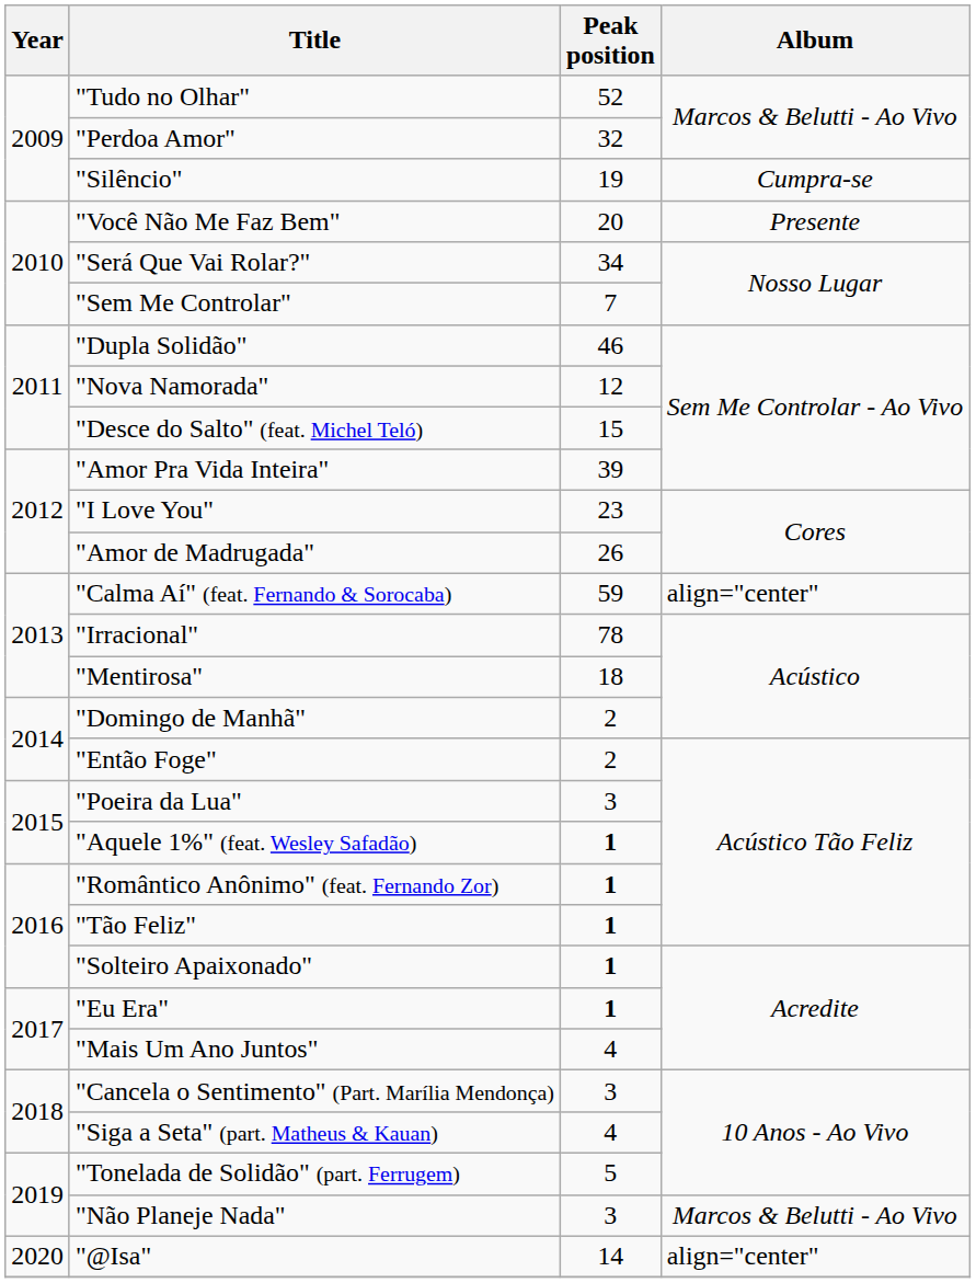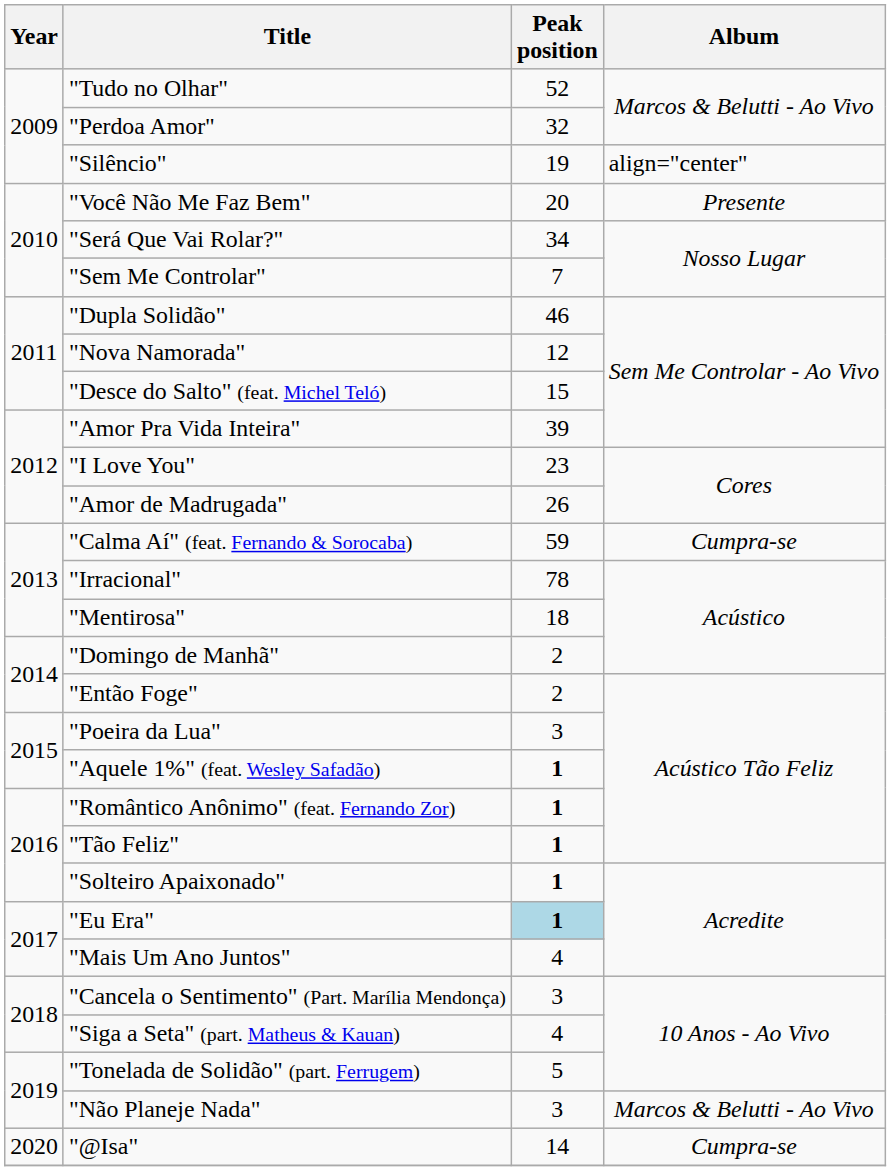"Silêncio" | Album: Cumpra-se -> align="center"
"Calma Aí" (feat. Fernando & Sorocaba) | Album: align="center" -> Cumpra-se
"Eu Era" | Peak position: no background -> lightblue background
"@Isa" | Album: align="center" -> Cumpra-se
